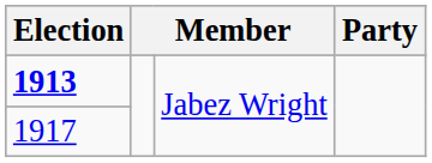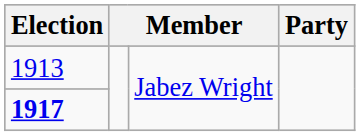1913 | Election: bold -> normal
1917 | Election: normal -> bold
